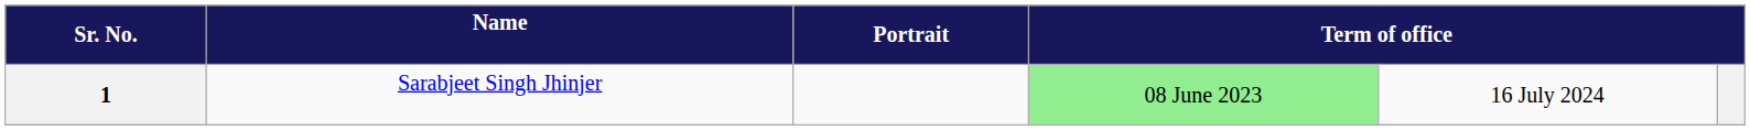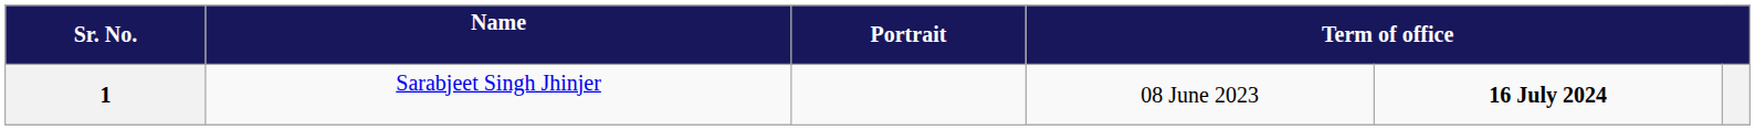1 | column 4: lightgreen background -> no background
1 | column 5: normal -> bold
